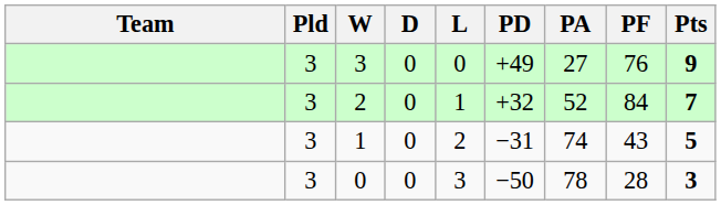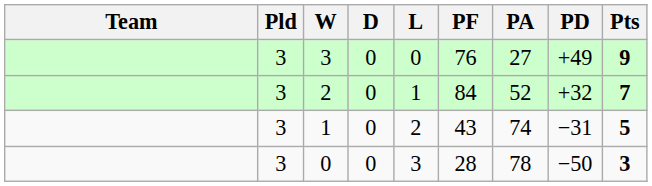columns swapped: PF <-> PD
